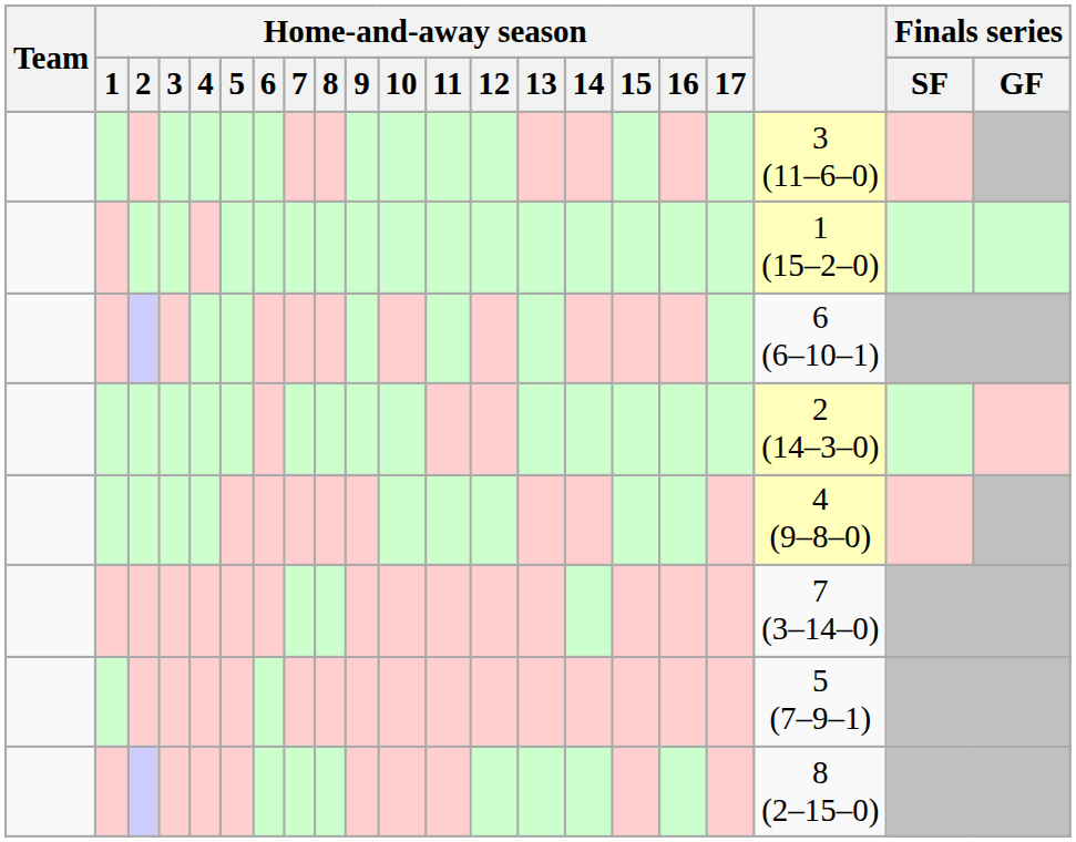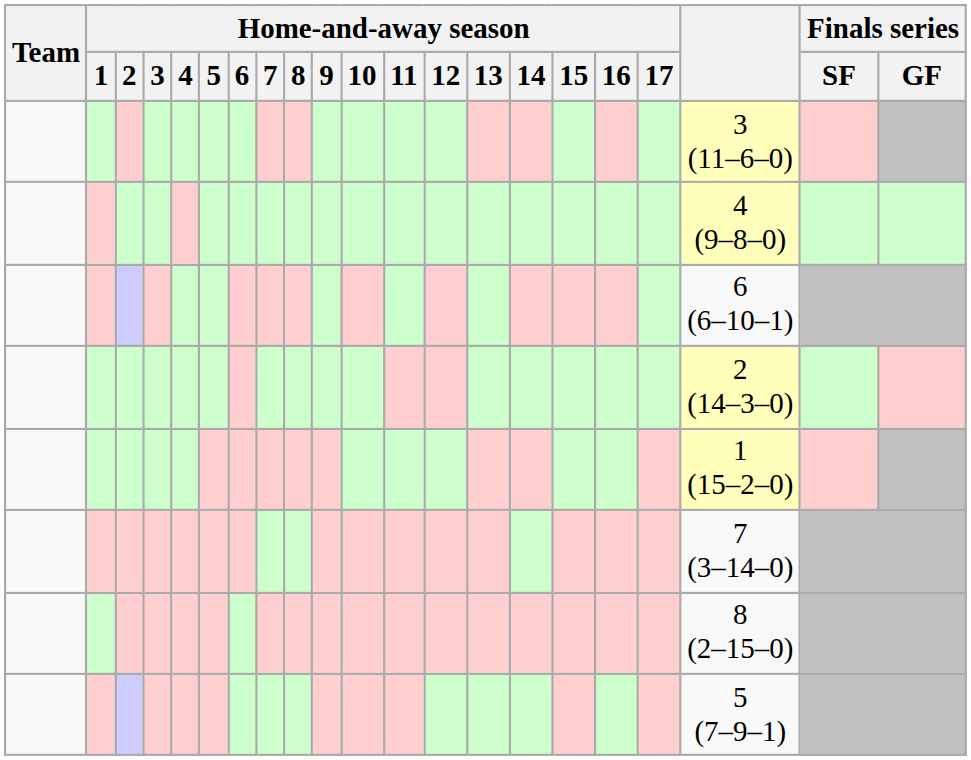row 4 | column 19: 1 (15–2–0) -> 4 (9–8–0)
row 7 | column 19: 4 (9–8–0) -> 1 (15–2–0)
row 9 | column 19: 5 (7–9–1) -> 8 (2–15–0)
row 10 | column 19: 8 (2–15–0) -> 5 (7–9–1)
